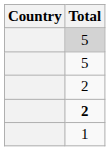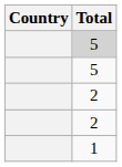row 5 | Total: bold -> normal
